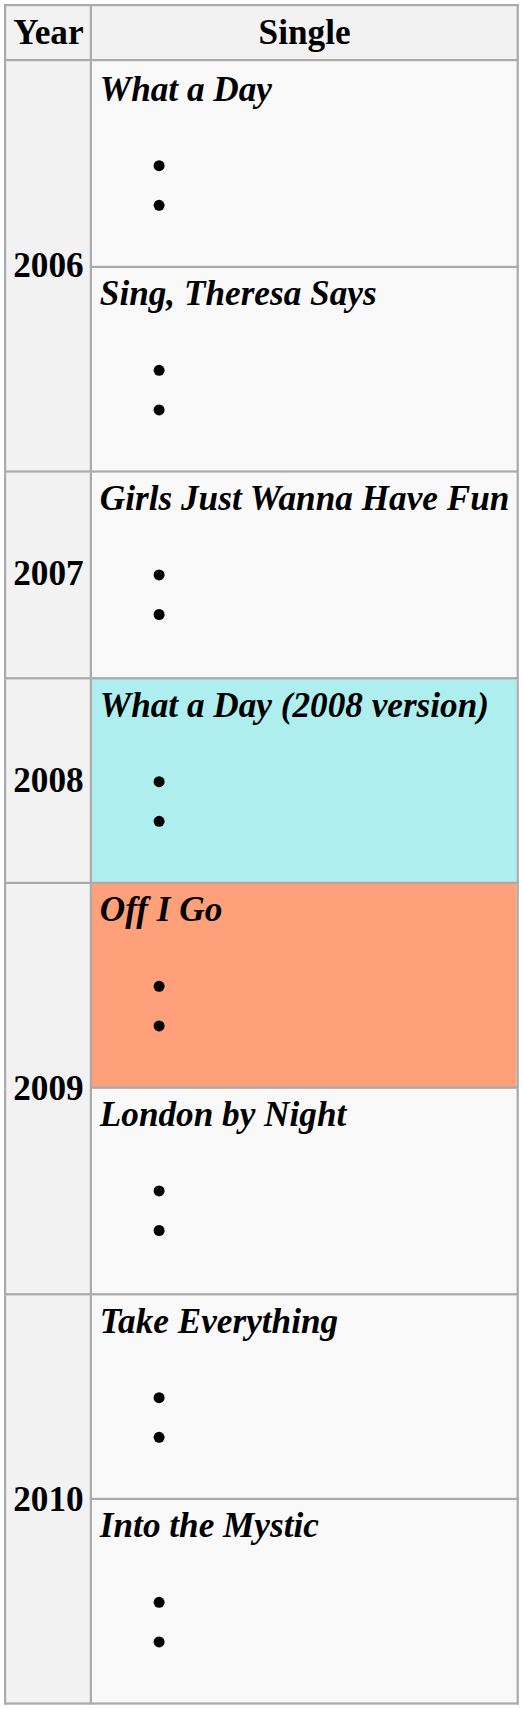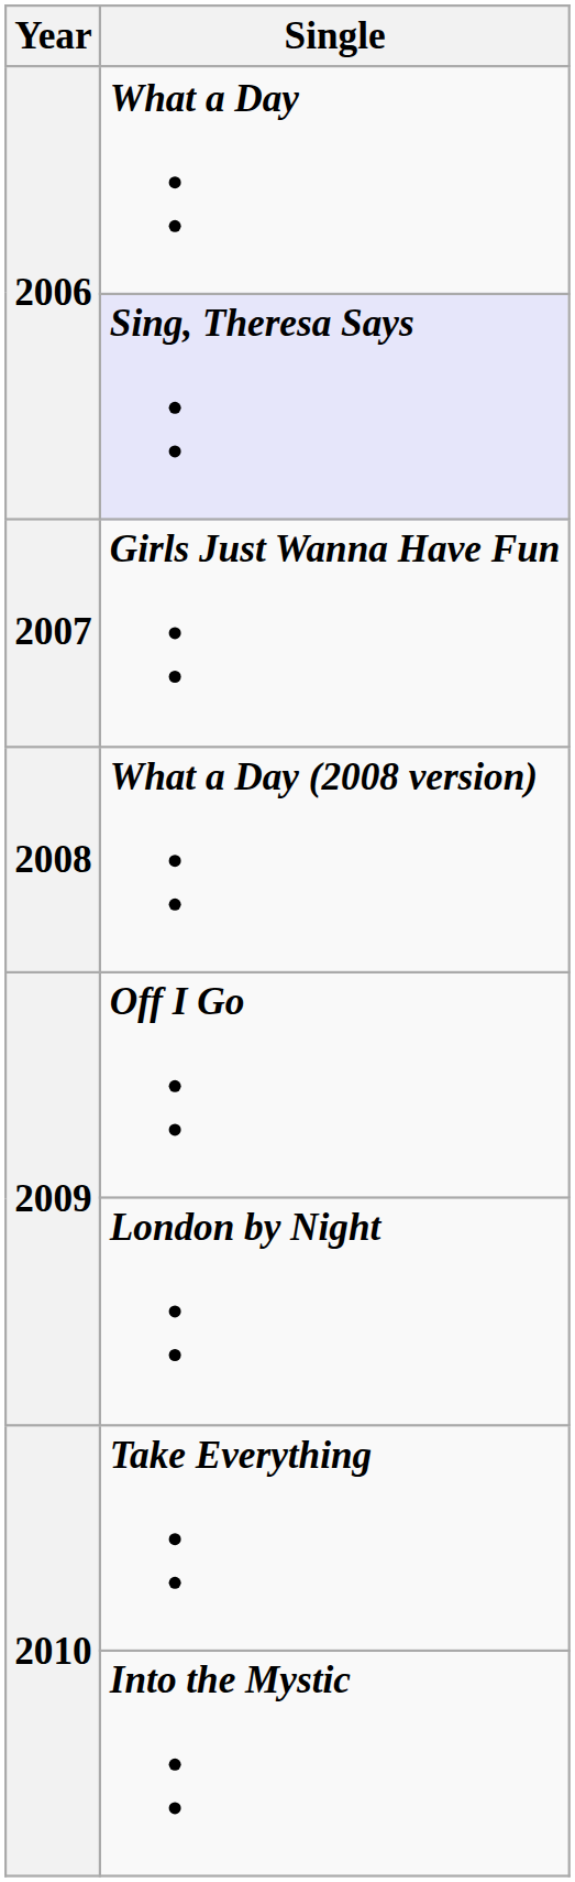Sing, Theresa Says | Single: no background -> lavender background
What a Day (2008 version) | Single: paleturquoise background -> no background
Off I Go | Single: lightsalmon background -> no background
